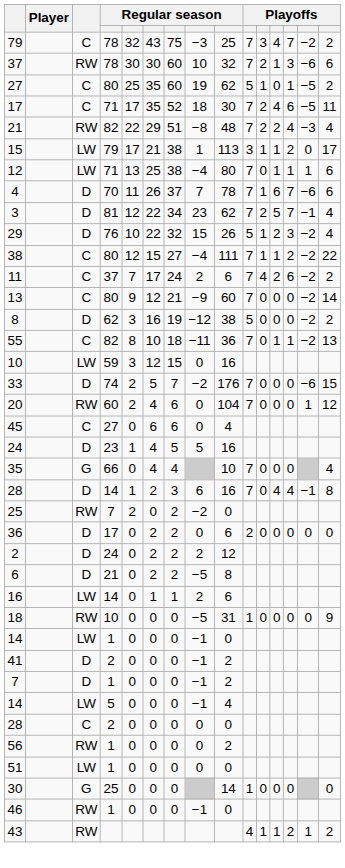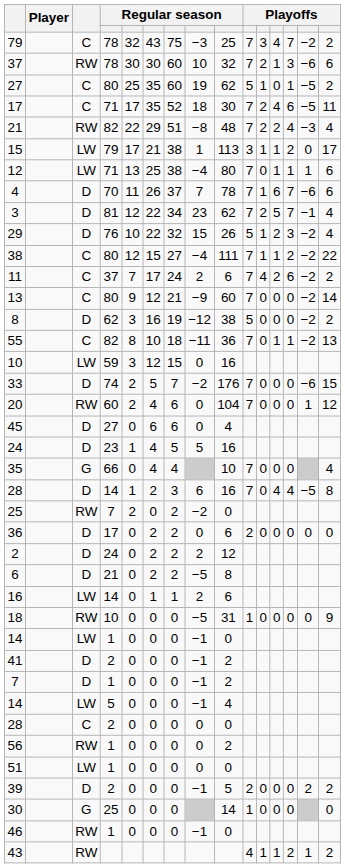45 | column 3: C -> D
28 / 14 | column 14: −1 -> −5
+ row: 39 | D | 2 | 0 | 0 | 0 | −1 | 5 | 2 | 0 | 0 | 0 | 2 | 2
